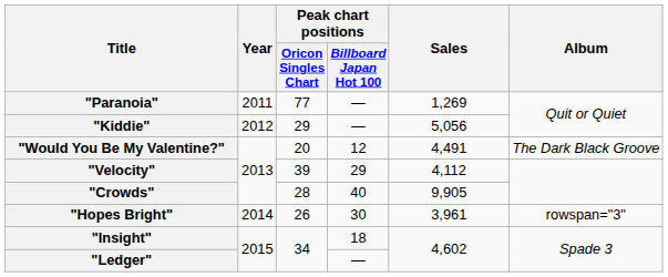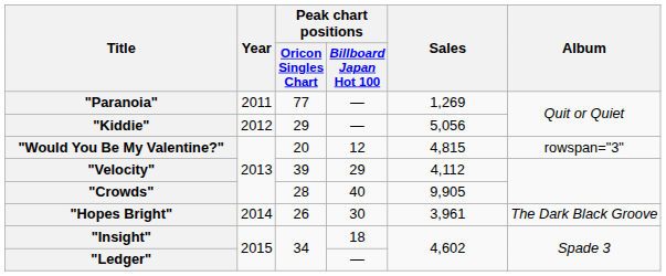"Would You Be My Valentine?" | Sales: 4,491 -> 4,815
"Would You Be My Valentine?" | Album: The Dark Black Groove -> rowspan="3"
"Hopes Bright" | Album: rowspan="3" -> The Dark Black Groove
